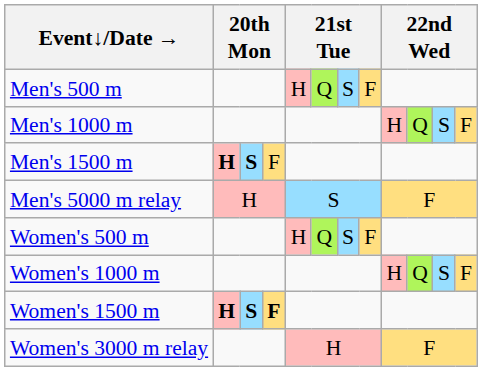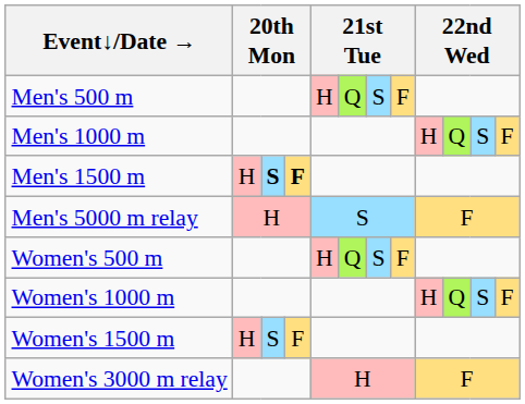Men's 1500 m | column 2: bold -> normal
Men's 1500 m | column 4: normal -> bold
Women's 1500 m | column 2: bold -> normal
Women's 1500 m | column 3: bold -> normal
Women's 1500 m | column 4: bold -> normal
